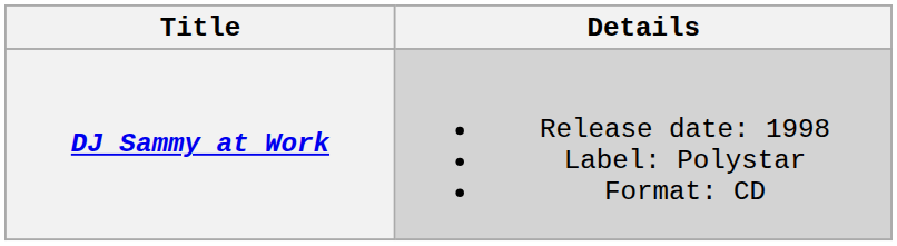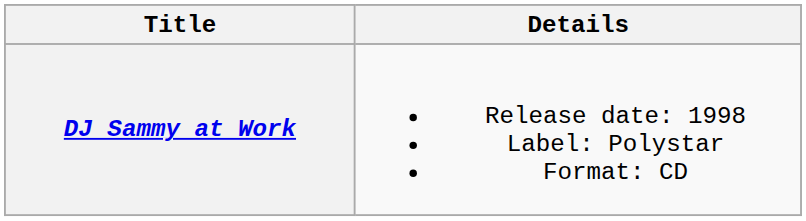DJ Sammy at Work | Details: lightgrey background -> no background
